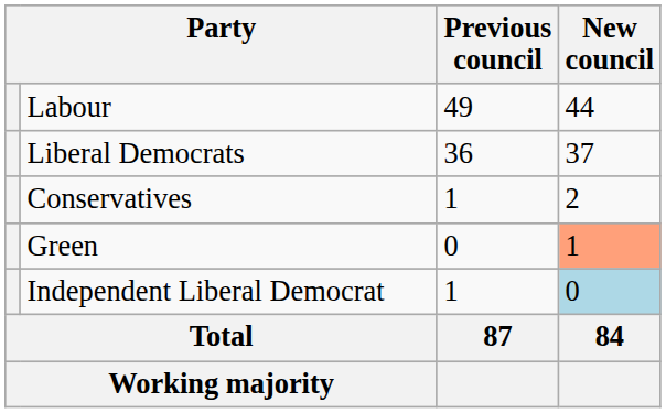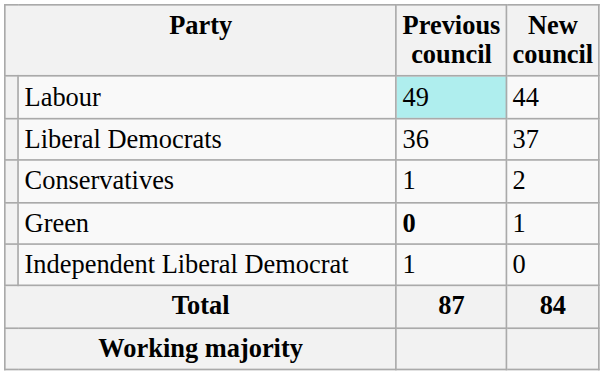Labour | Previous council: no background -> paleturquoise background
Green | Previous council: normal -> bold
Green | New council: lightsalmon background -> no background
Independent Liberal Democrat | New council: lightblue background -> no background
